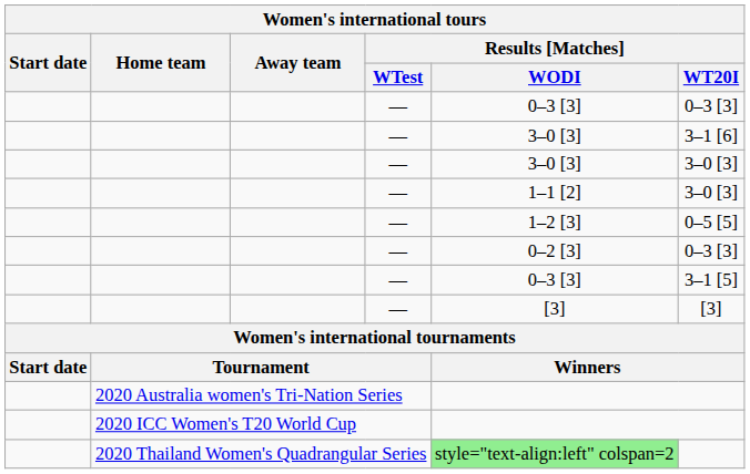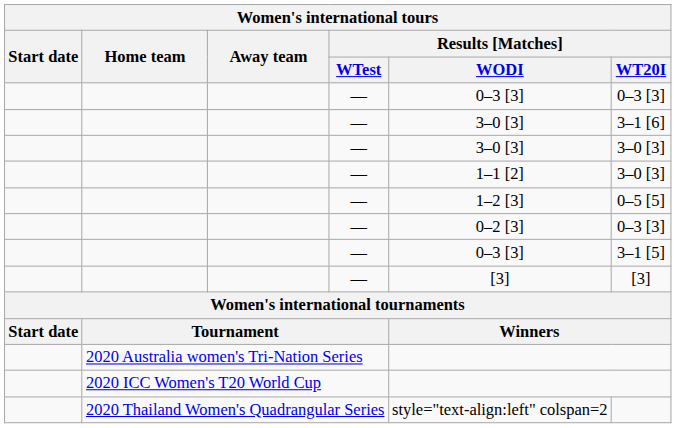2020 Thailand Women's Quadrangular Series | Results [Matches] / WODI: lightgreen background -> no background
